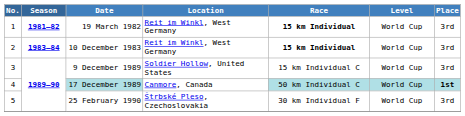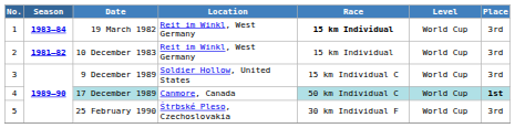19 March 1982 | Season: 1981–82 -> 1983–84
10 December 1983 | Season: 1983–84 -> 1981–82
10 December 1983 | Race: bold -> normal
